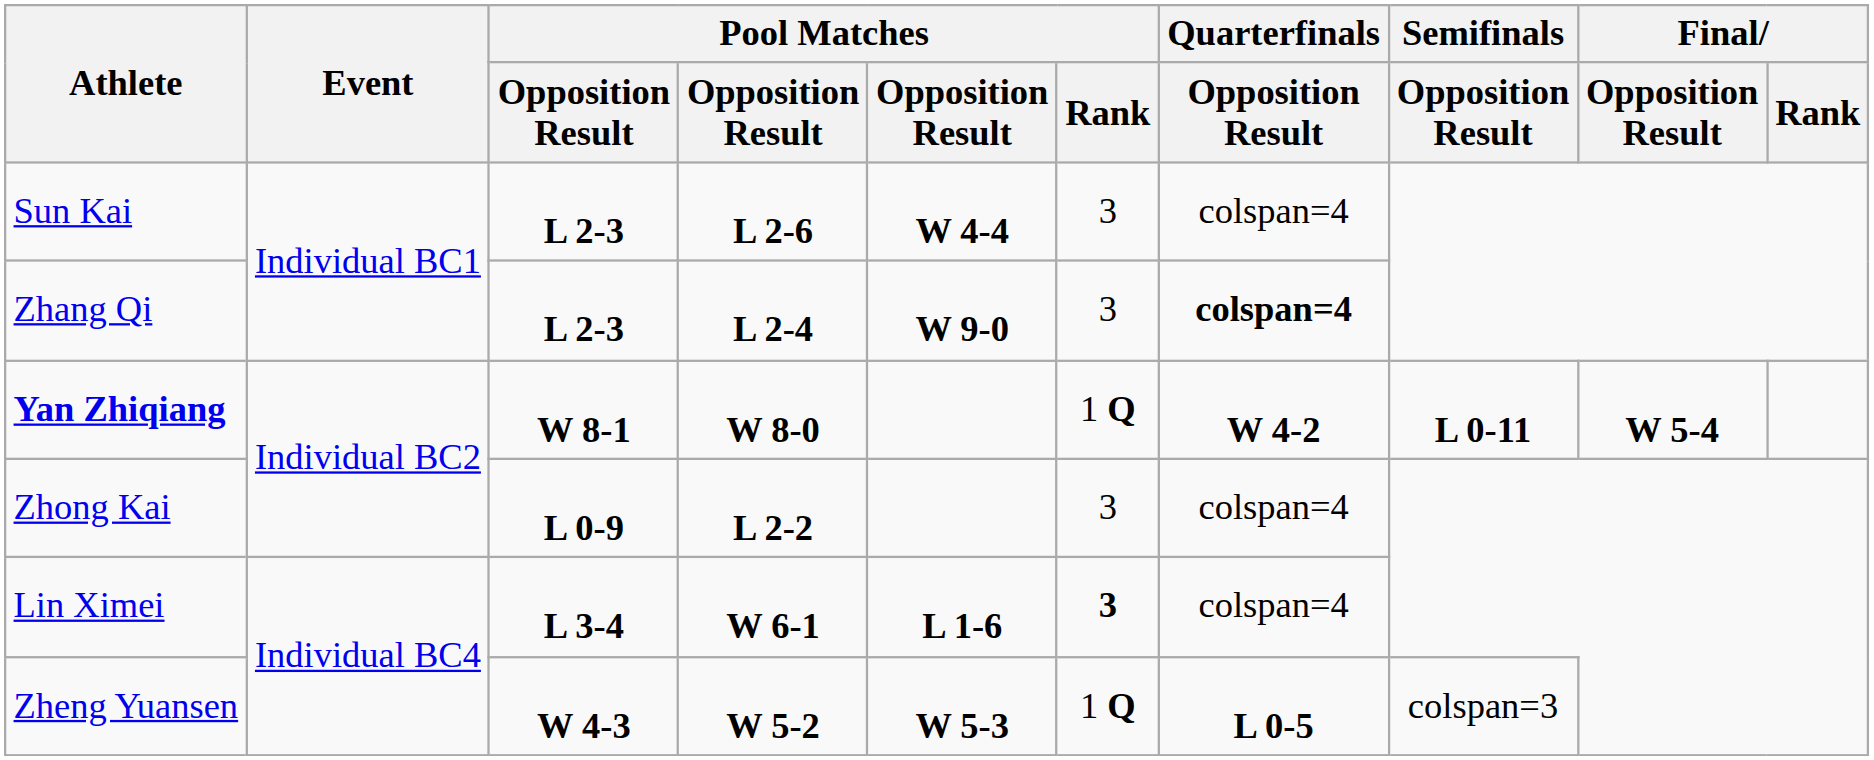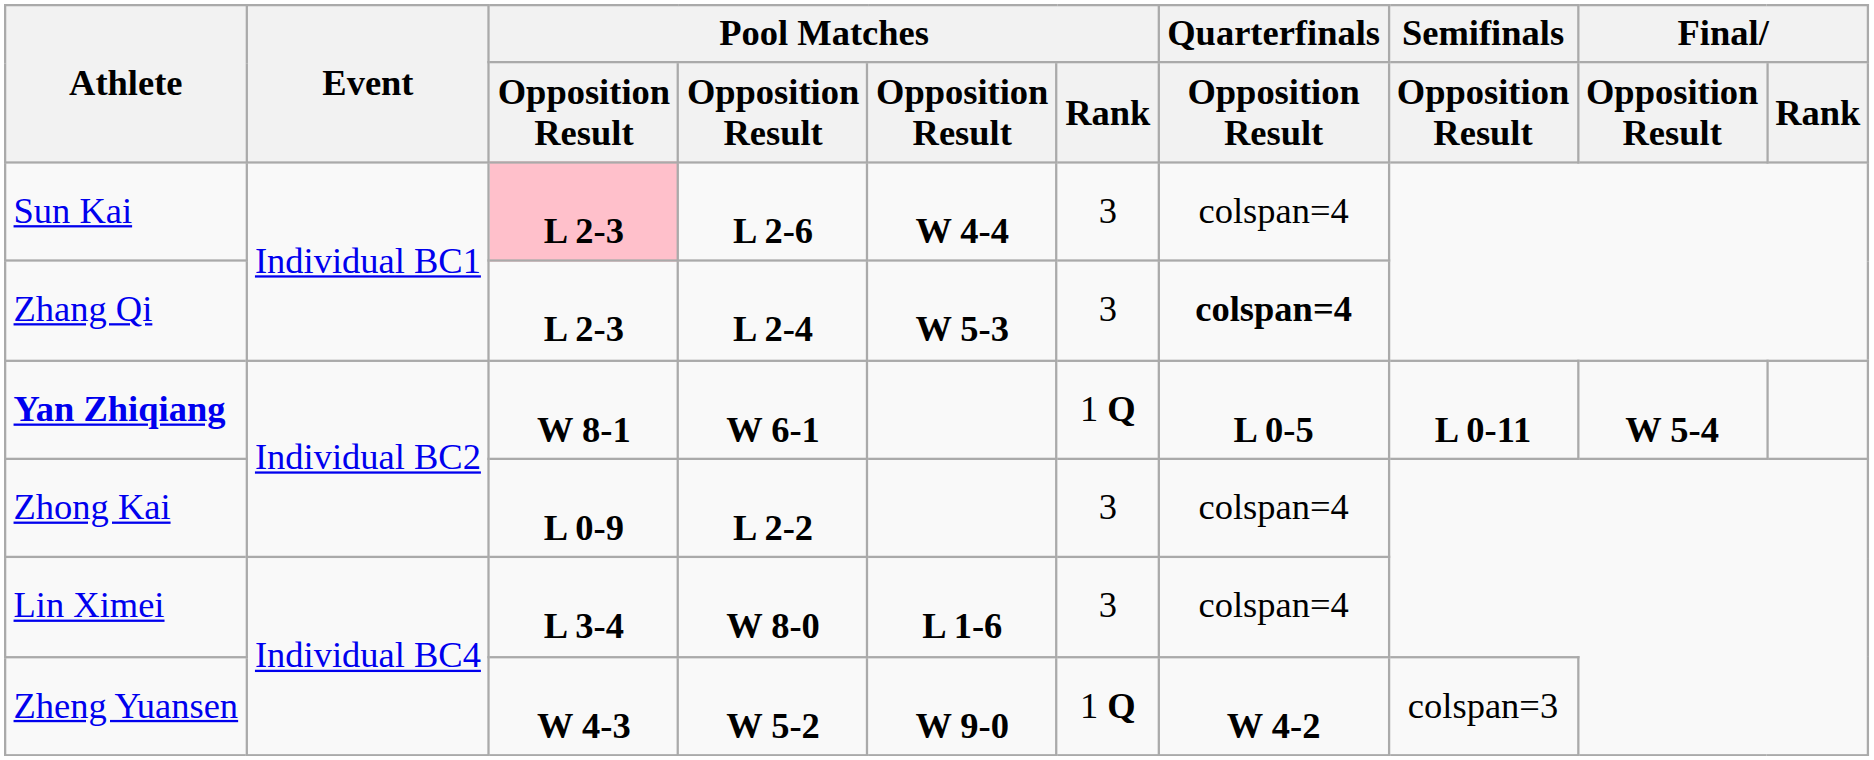Sun Kai | column 3: no background -> pink background
Zhang Qi | column 5: W 9-0 -> W 5-3
Yan Zhiqiang | column 4: W 8-0 -> W 6-1
Yan Zhiqiang | Quarterfinals / Opposition Result: W 4-2 -> L 0-5
Lin Ximei | column 4: W 6-1 -> W 8-0
Lin Ximei | Pool Matches / Rank: bold -> normal
Zheng Yuansen | column 5: W 5-3 -> W 9-0
Zheng Yuansen | Quarterfinals / Opposition Result: L 0-5 -> W 4-2
